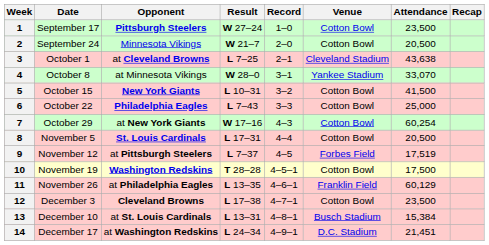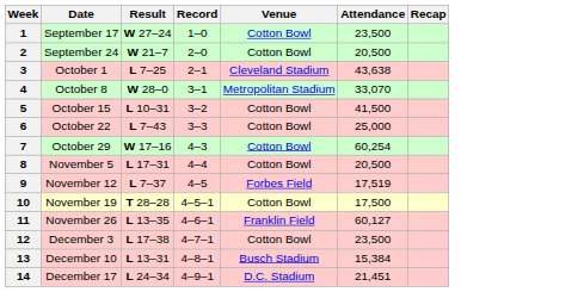- column: Opponent | Pittsburgh Steelers | Minnesota Vikings | at Cleveland Browns | at Minnesota Vikings | New York Giants | Philadelphia Eagles | at New York Giants | St. Louis Cardinals | at Pittsburgh Steelers | Washington Redskins | at Philadelphia Eagles | Cleveland Browns | at St. Louis Cardinals | at Washington Redskins
4 | Venue: Yankee Stadium -> Metropolitan Stadium
11 | Attendance: 60,129 -> 60,127
